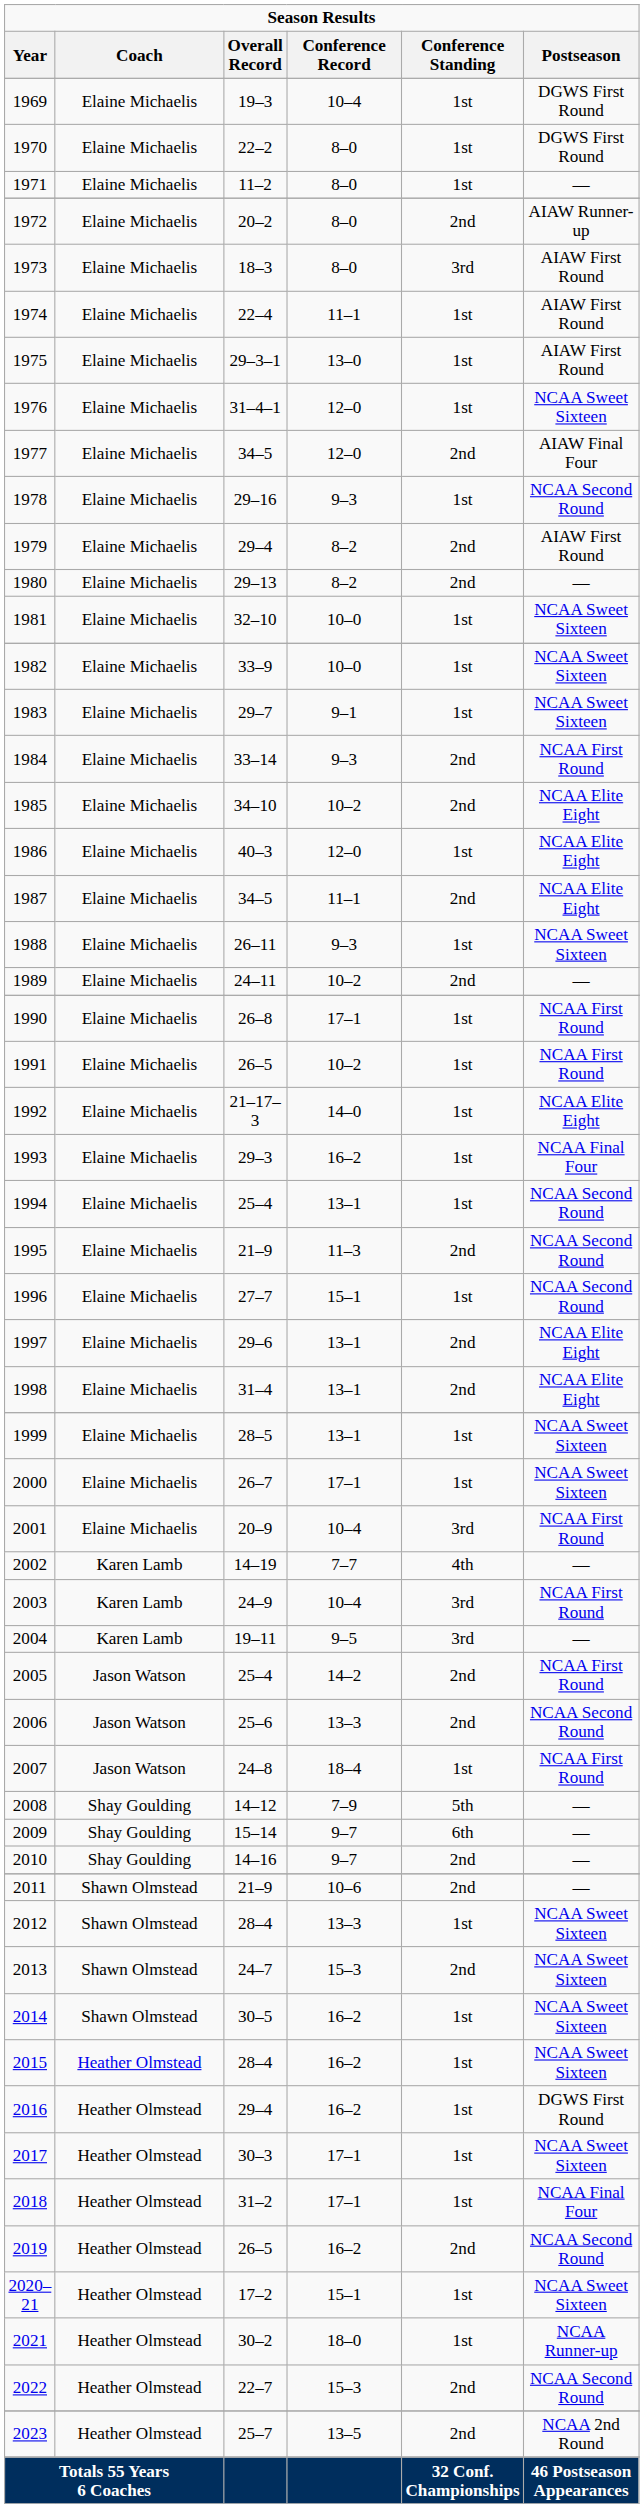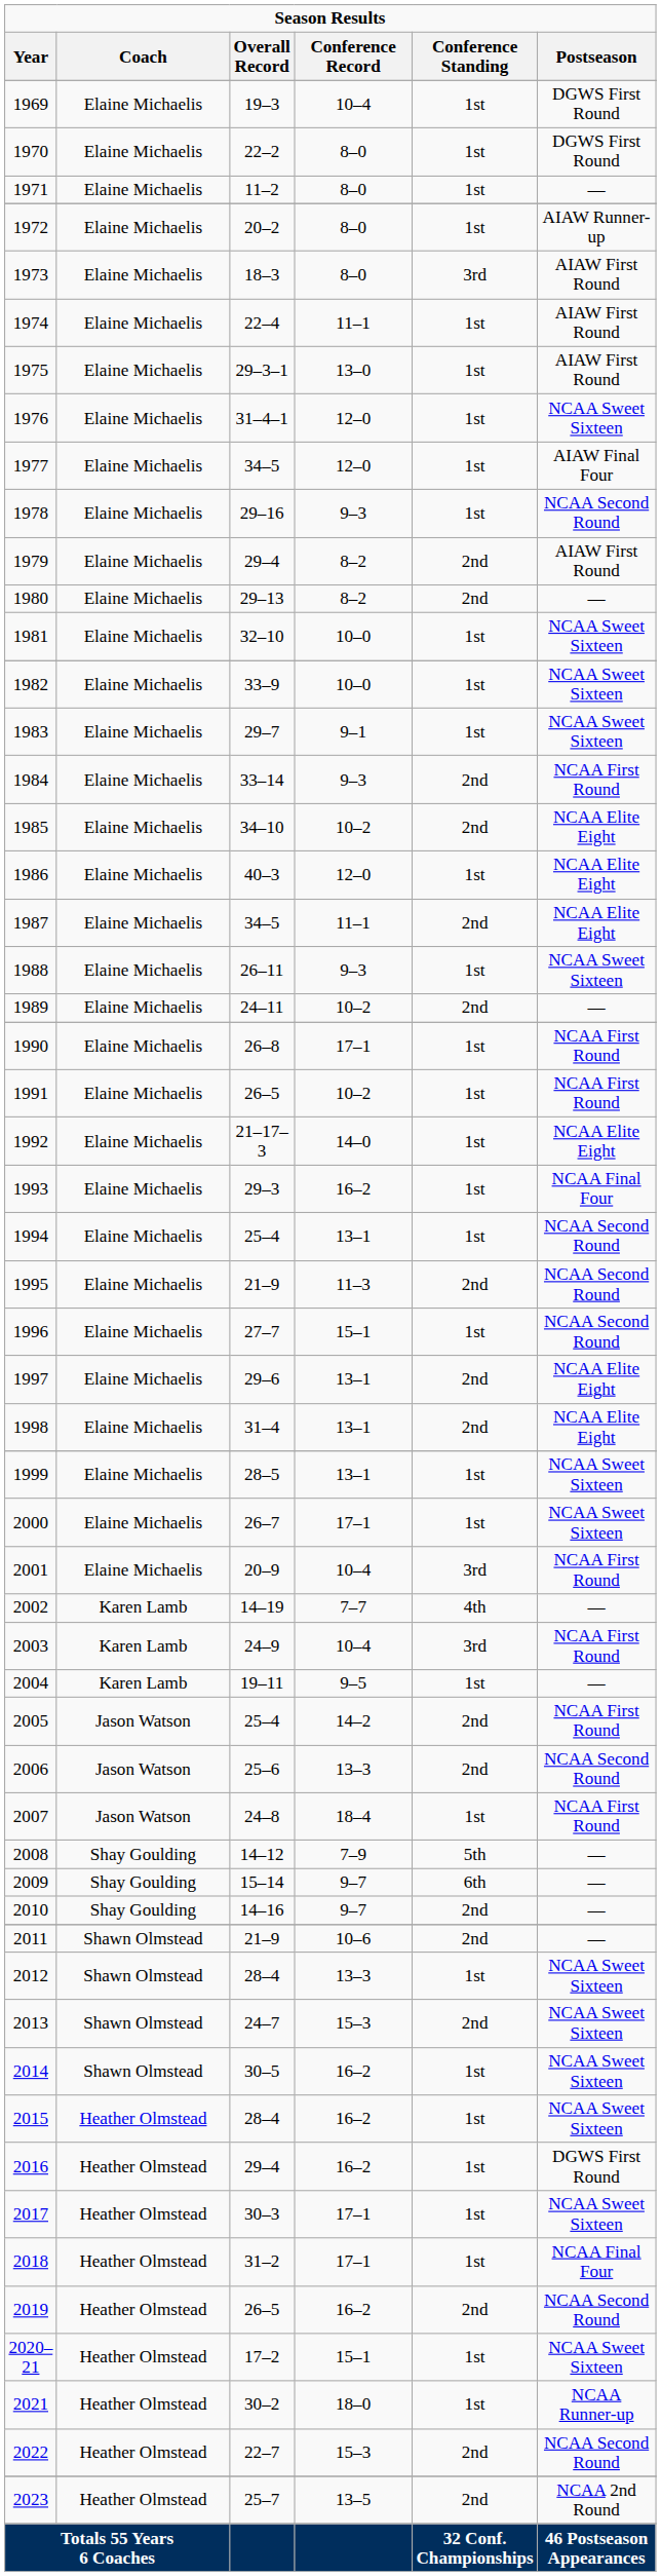1972 | Conference Standing: 2nd -> 1st
1977 | Conference Standing: 2nd -> 1st
2004 | Conference Standing: 3rd -> 1st
